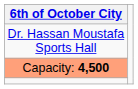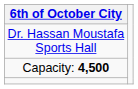Capacity: 4,500 | 6th of October City: lightsalmon background -> no background
